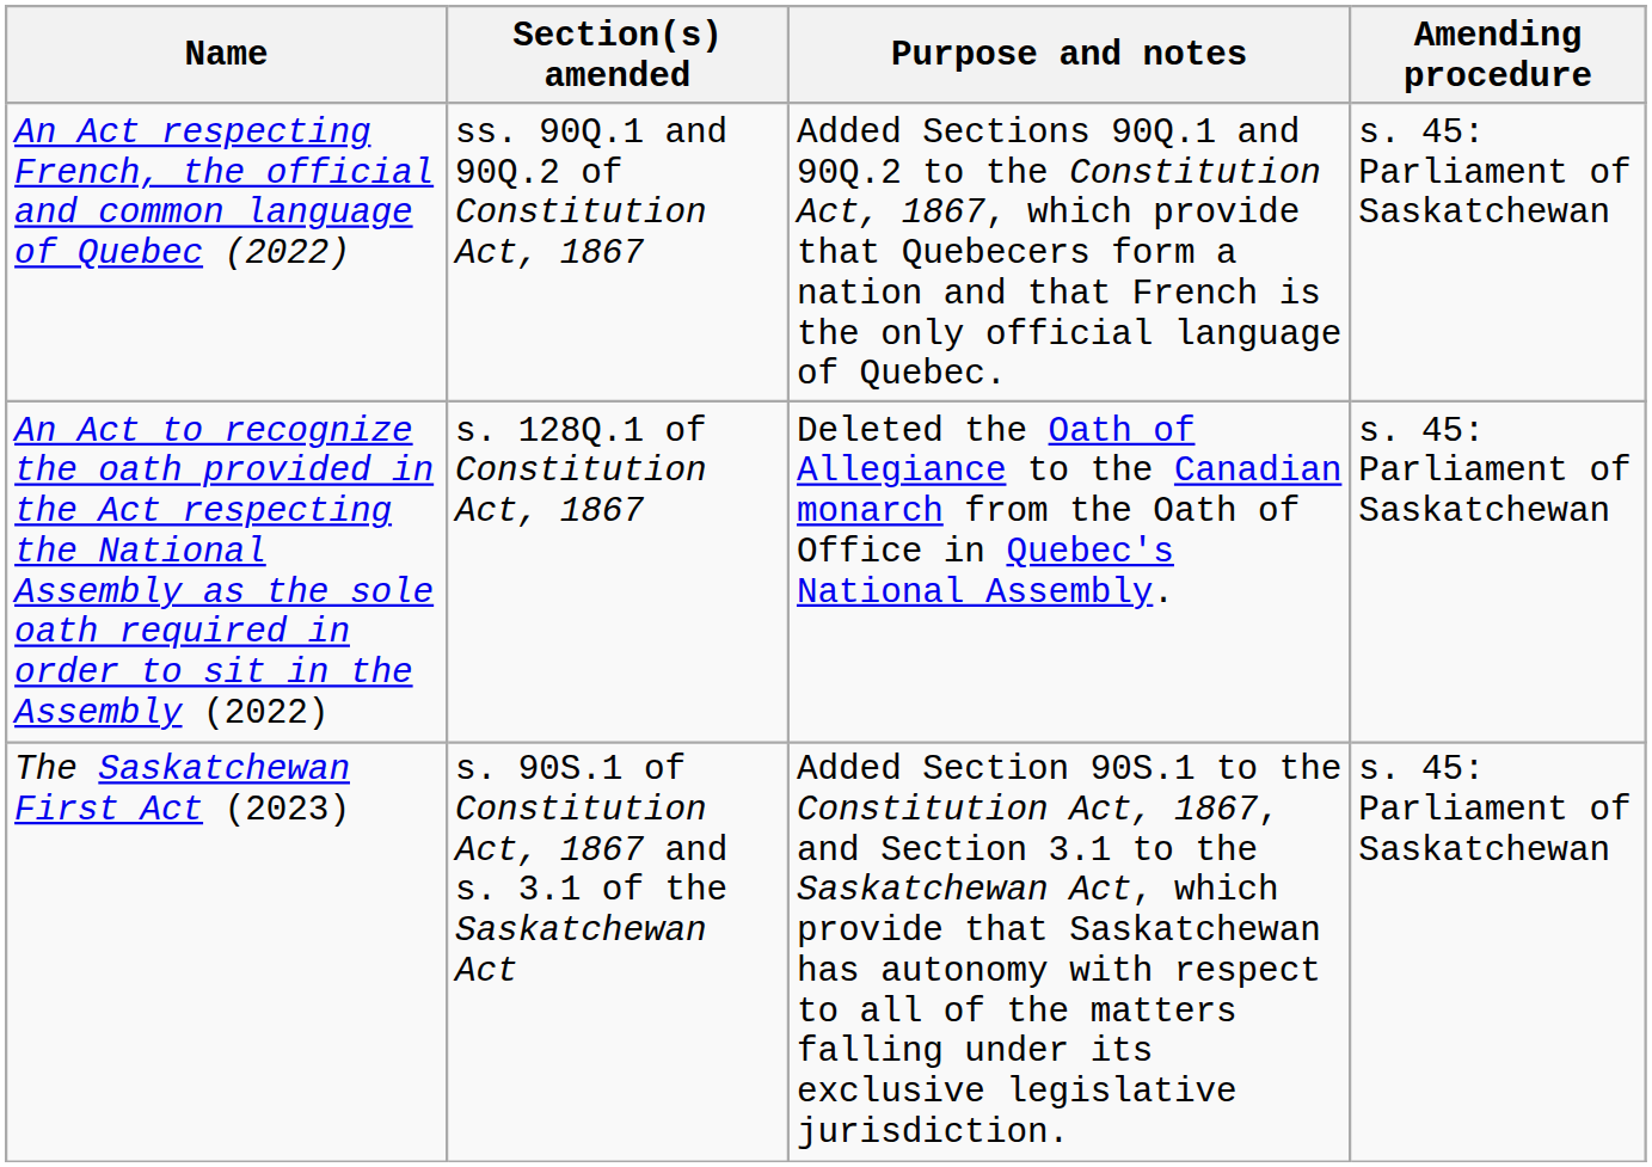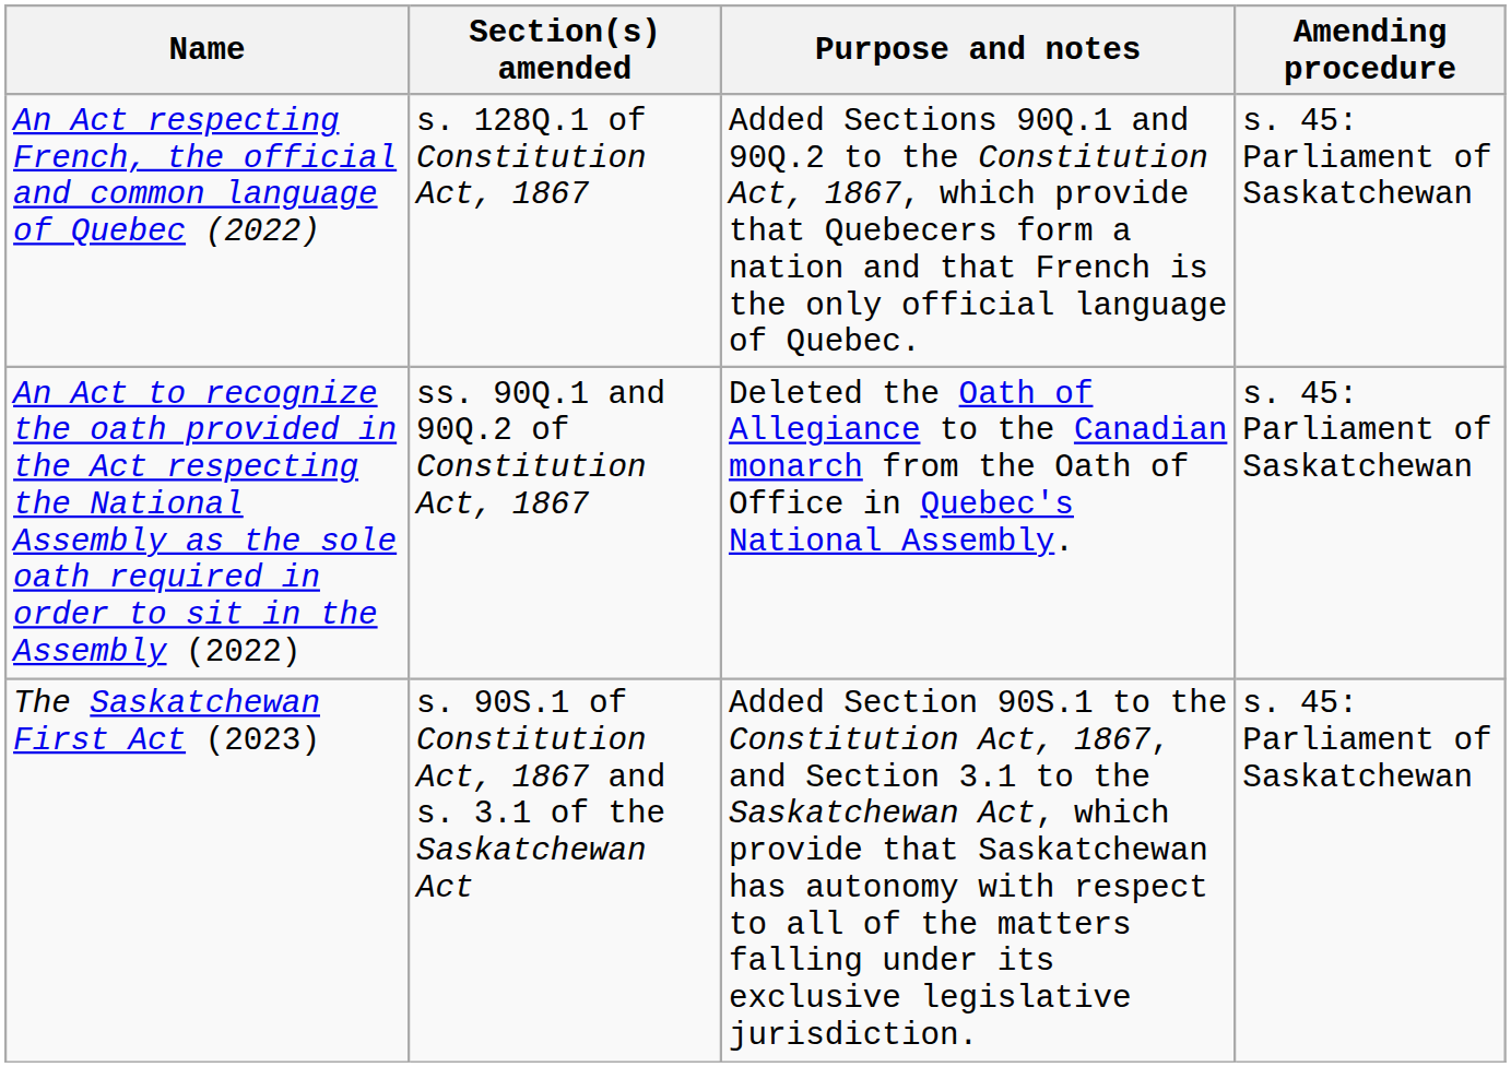row 2 | Section(s) amended: ss. 90Q.1 and 90Q.2 of Constitution Act, 1867 -> s. 128Q.1 of Constitution Act, 1867
row 3 | Section(s) amended: s. 128Q.1 of Constitution Act, 1867 -> ss. 90Q.1 and 90Q.2 of Constitution Act, 1867
